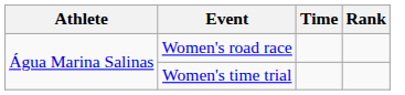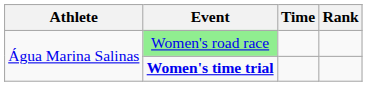Women's road race | Event: no background -> lightgreen background
Women's time trial | Event: normal -> bold
